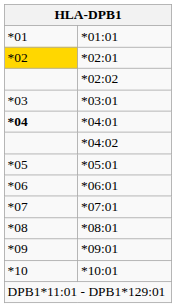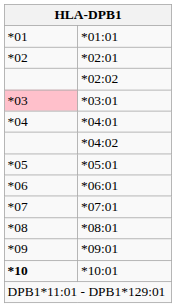*02:01 | column 1: gold background -> no background
*03:01 | column 1: no background -> pink background
*04:01 | column 1: bold -> normal
*10:01 | column 1: normal -> bold
